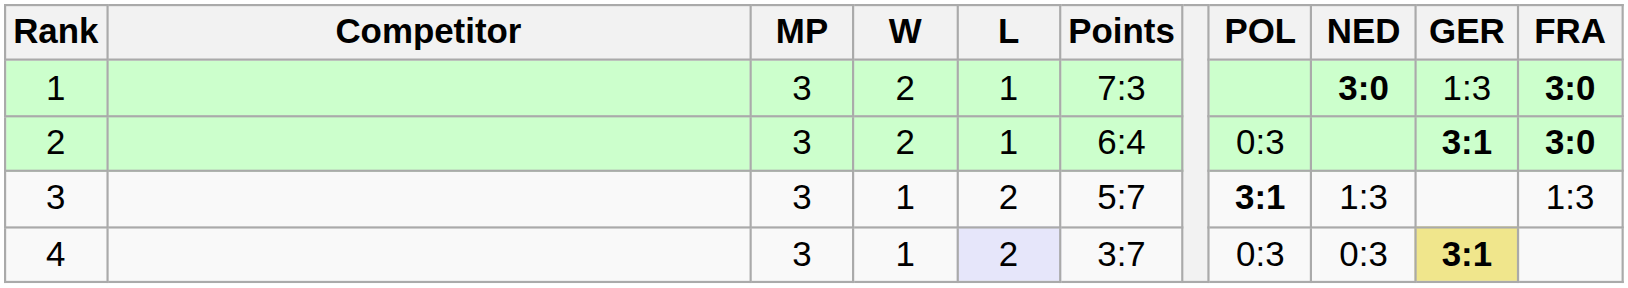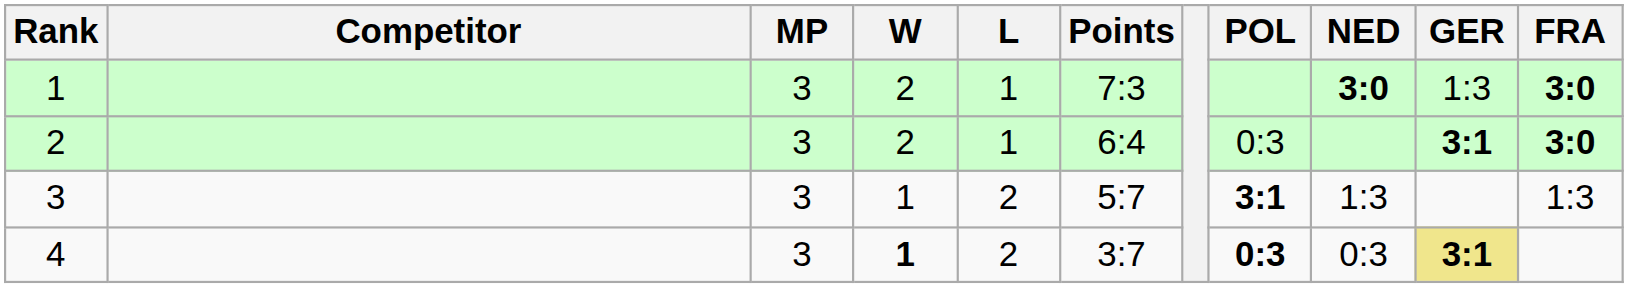4 | W: normal -> bold
4 | L: lavender background -> no background
4 | POL: normal -> bold
